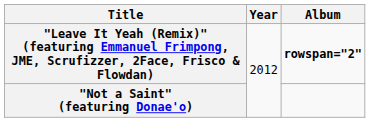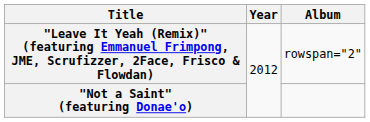row 2 | Album: bold -> normal
